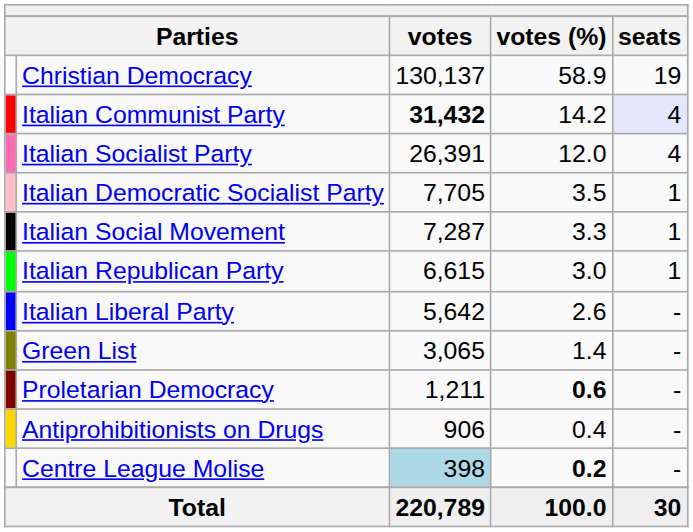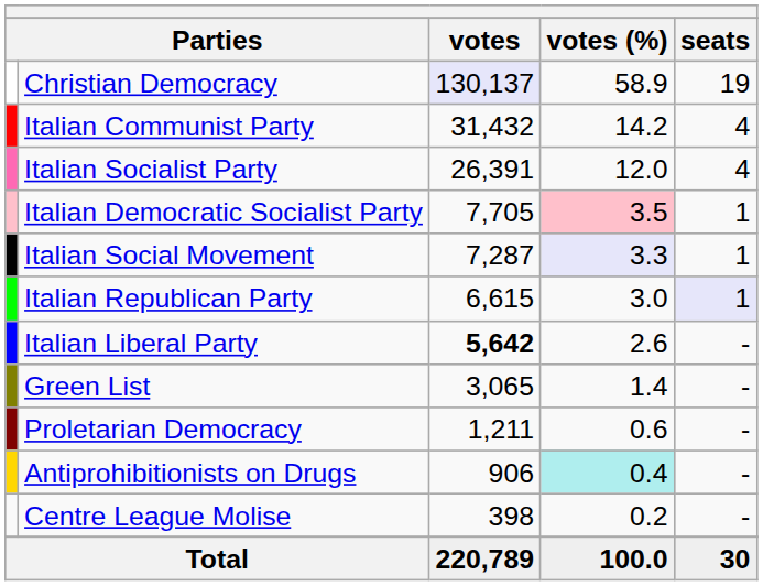Christian Democracy | votes: no background -> lavender background
Italian Communist Party | votes: bold -> normal
Italian Communist Party | seats: lavender background -> no background
Italian Democratic Socialist Party | votes (%): no background -> pink background
Italian Social Movement | votes (%): no background -> lavender background
Italian Republican Party | seats: no background -> lavender background
Italian Liberal Party | votes: normal -> bold
Proletarian Democracy | votes (%): bold -> normal
Antiprohibitionists on Drugs | votes (%): no background -> paleturquoise background
Centre League Molise | votes: lightblue background -> no background
Centre League Molise | votes (%): bold -> normal
